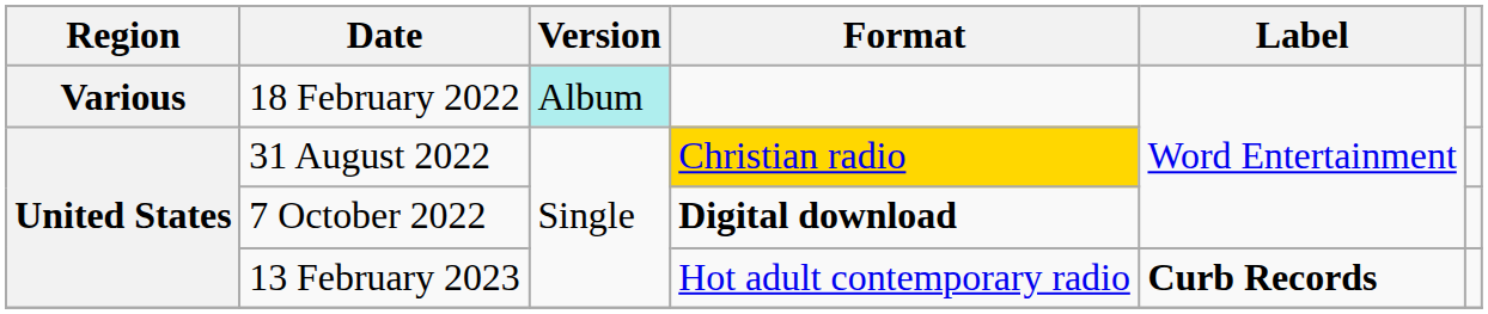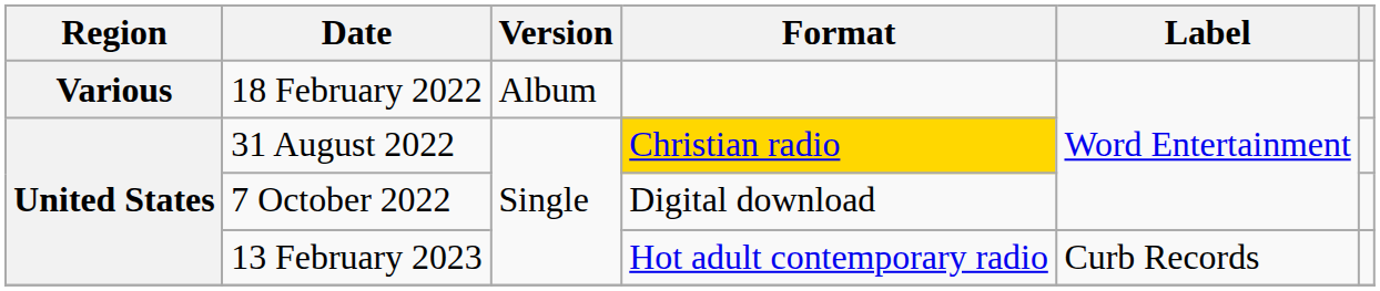18 February 2022 | Version: paleturquoise background -> no background
7 October 2022 | Format: bold -> normal
13 February 2023 | Label: bold -> normal
